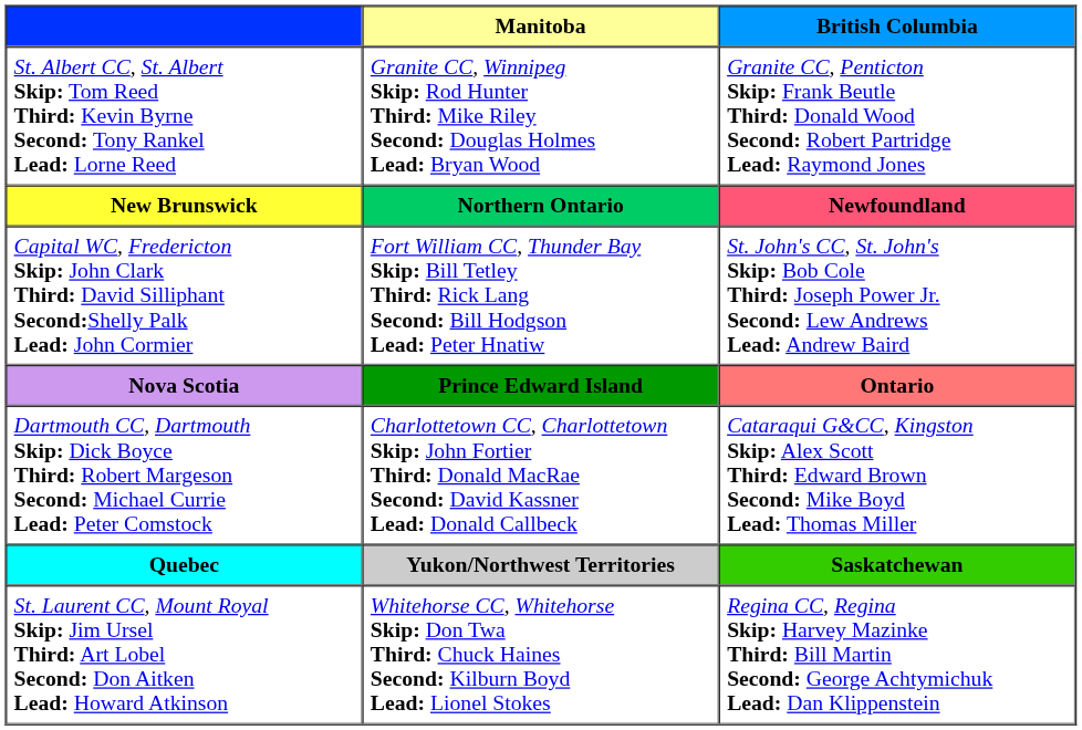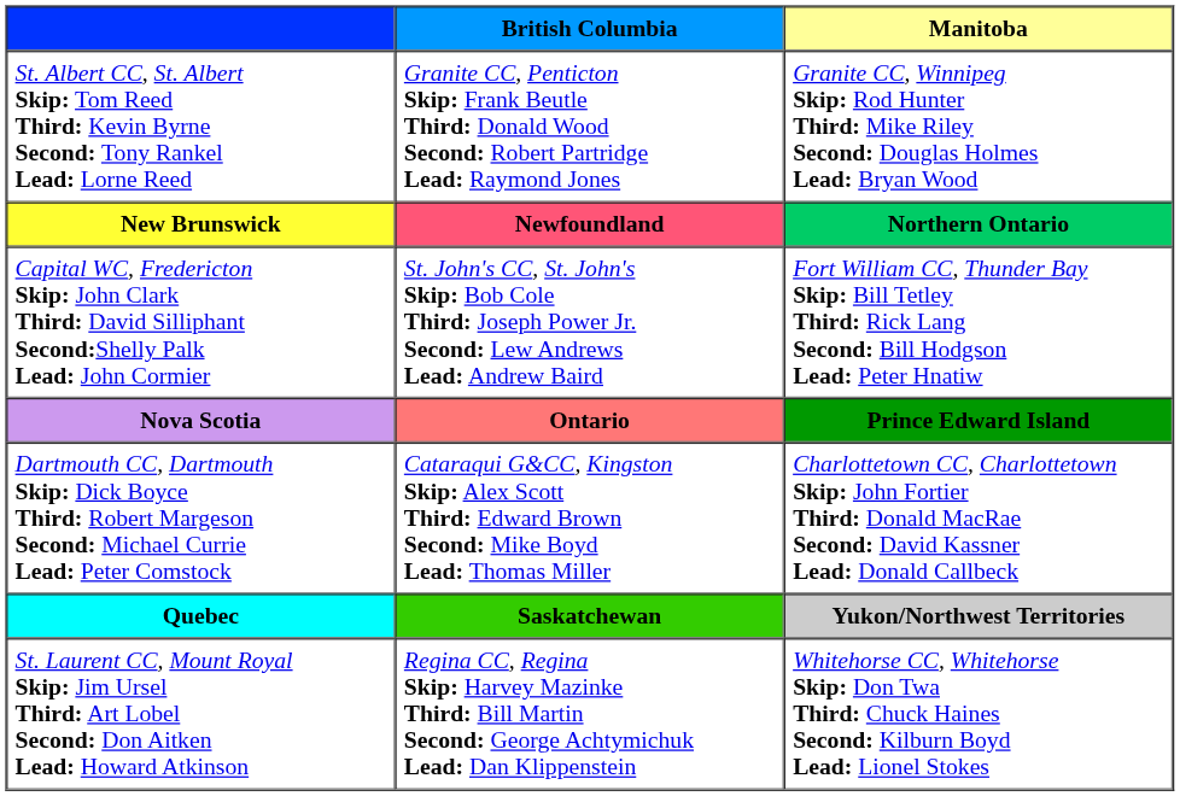columns swapped: British Columbia <-> Manitoba
